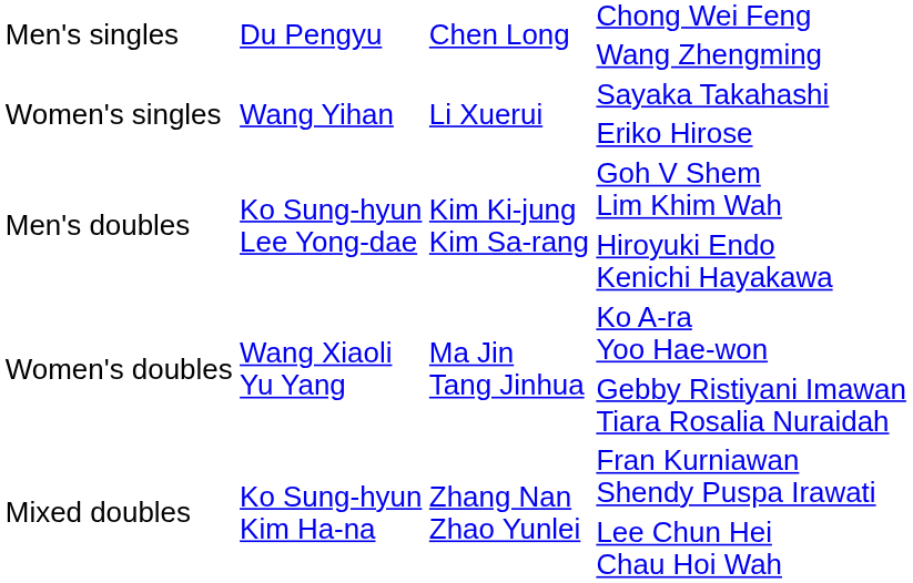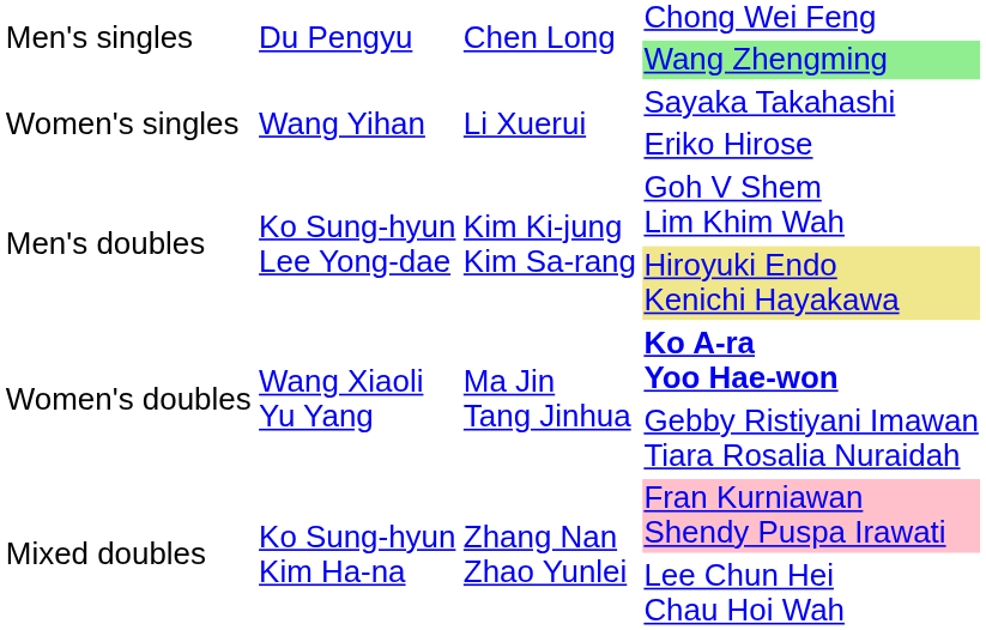Wang Zhengming | column 4: no background -> lightgreen background
Hiroyuki Endo Kenichi Hayakawa | column 4: no background -> khaki background
Ko A-ra Yoo Hae-won | column 4: normal -> bold
Fran Kurniawan Shendy Puspa Irawati | column 4: no background -> pink background
